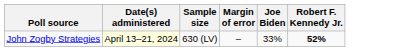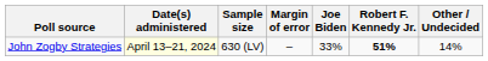+ column: Other / Undecided | 14%
John Zogby Strategies | Robert F. Kennedy Jr.: 52% -> 51%
